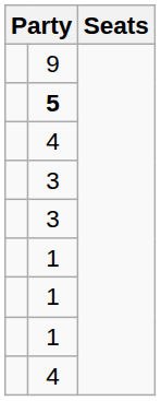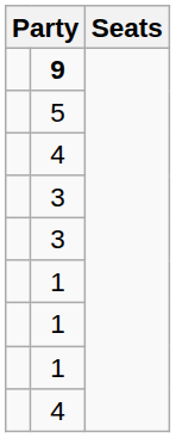9 | column 2: normal -> bold
5 | column 2: bold -> normal
